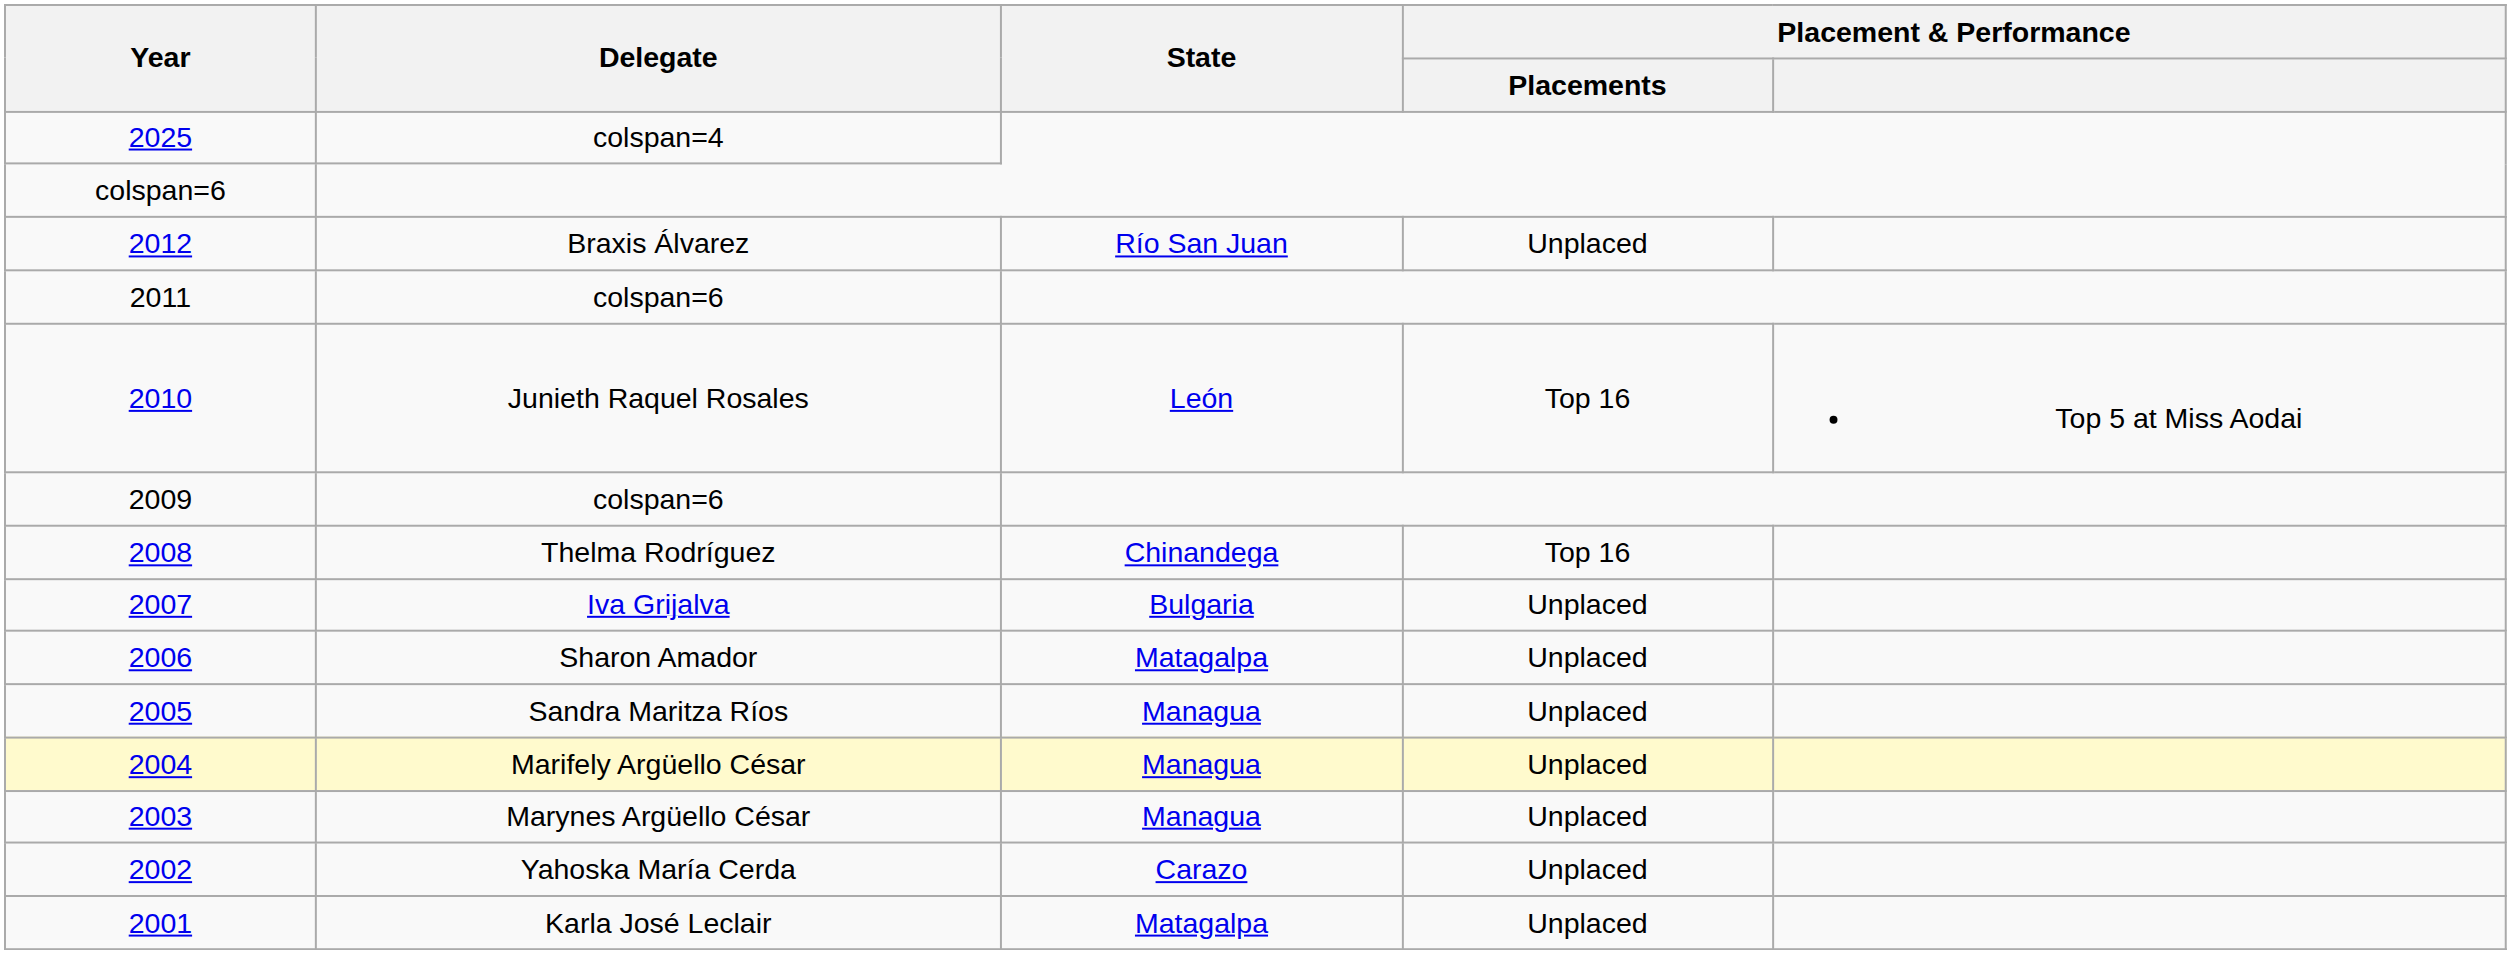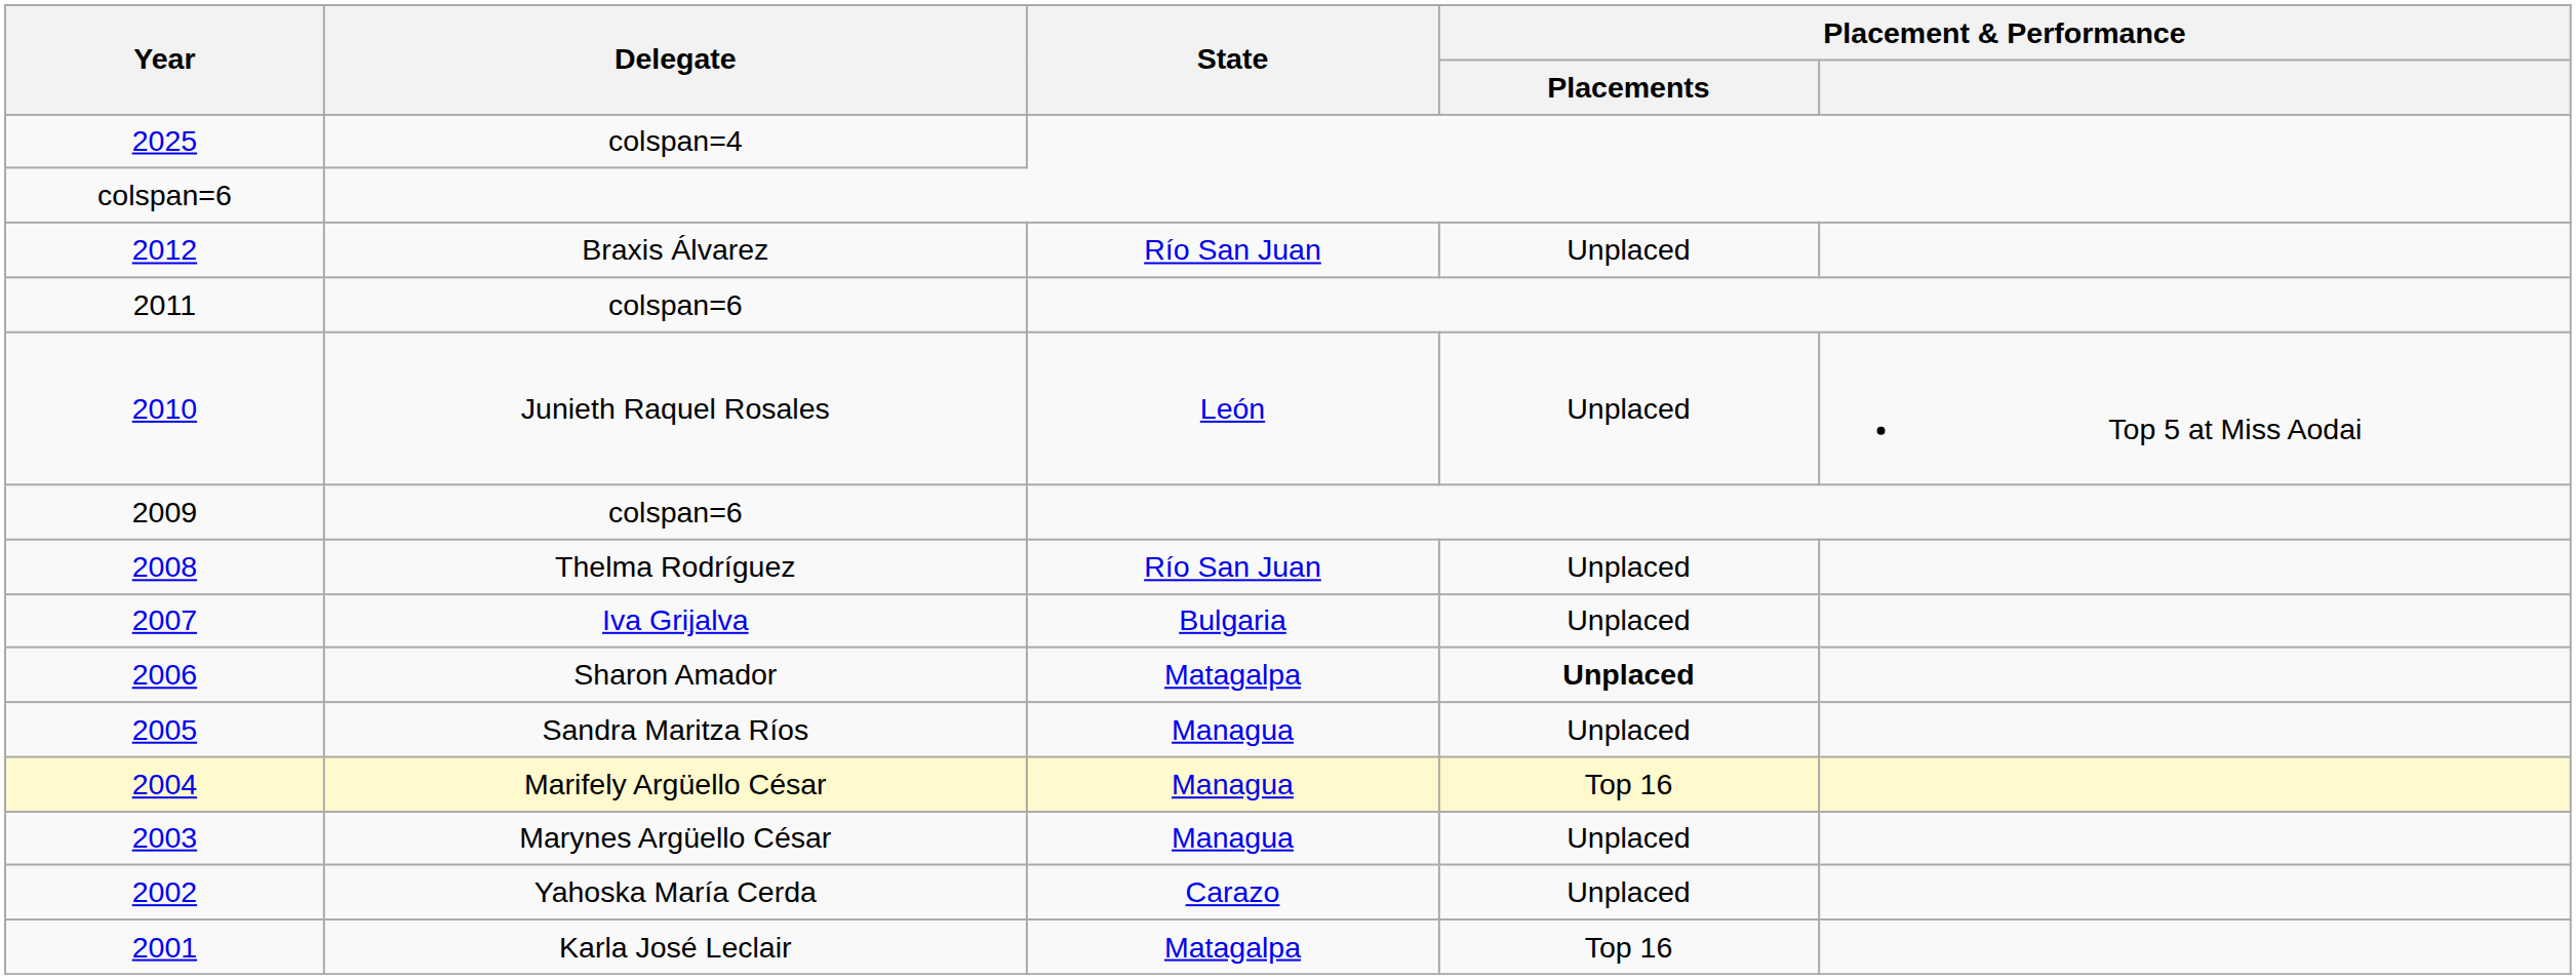Junieth Raquel Rosales | Placement & Performance / Placements: Top 16 -> Unplaced
Thelma Rodríguez | State: Chinandega -> Río San Juan
Thelma Rodríguez | Placement & Performance / Placements: Top 16 -> Unplaced
Sharon Amador | Placement & Performance / Placements: normal -> bold
Marifely Argüello César | Placement & Performance / Placements: Unplaced -> Top 16
Karla José Leclair | Placement & Performance / Placements: Unplaced -> Top 16
